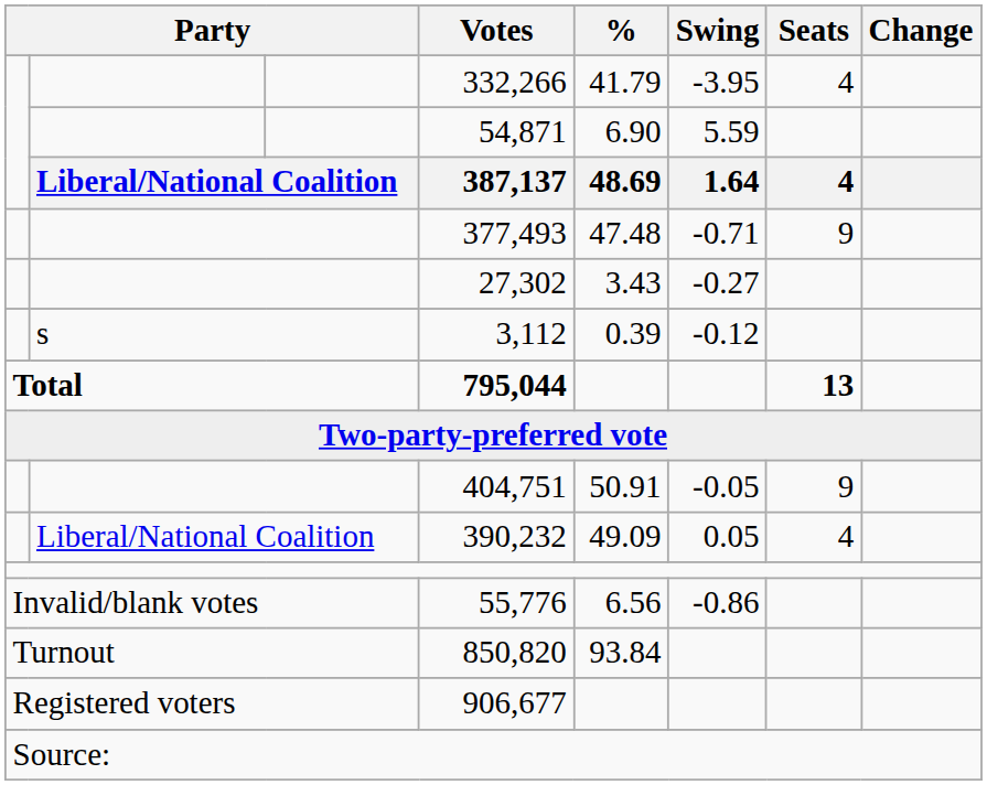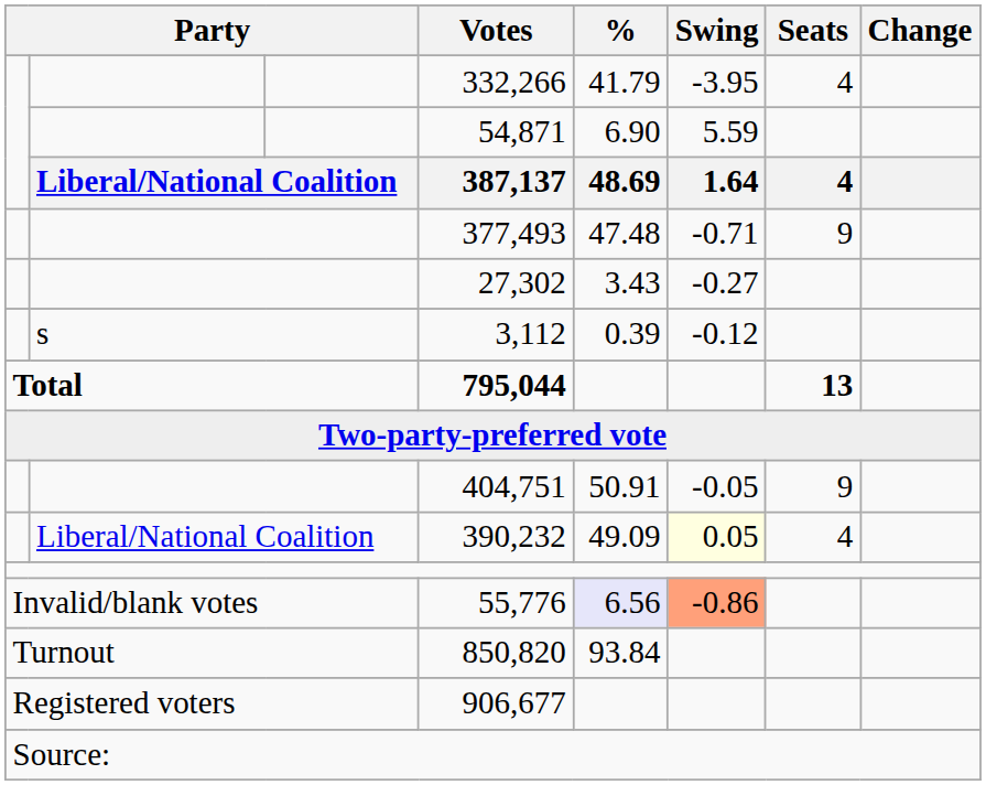390,232 | Swing: no background -> lightyellow background
55,776 | %: no background -> lavender background
55,776 | Swing: no background -> lightsalmon background
